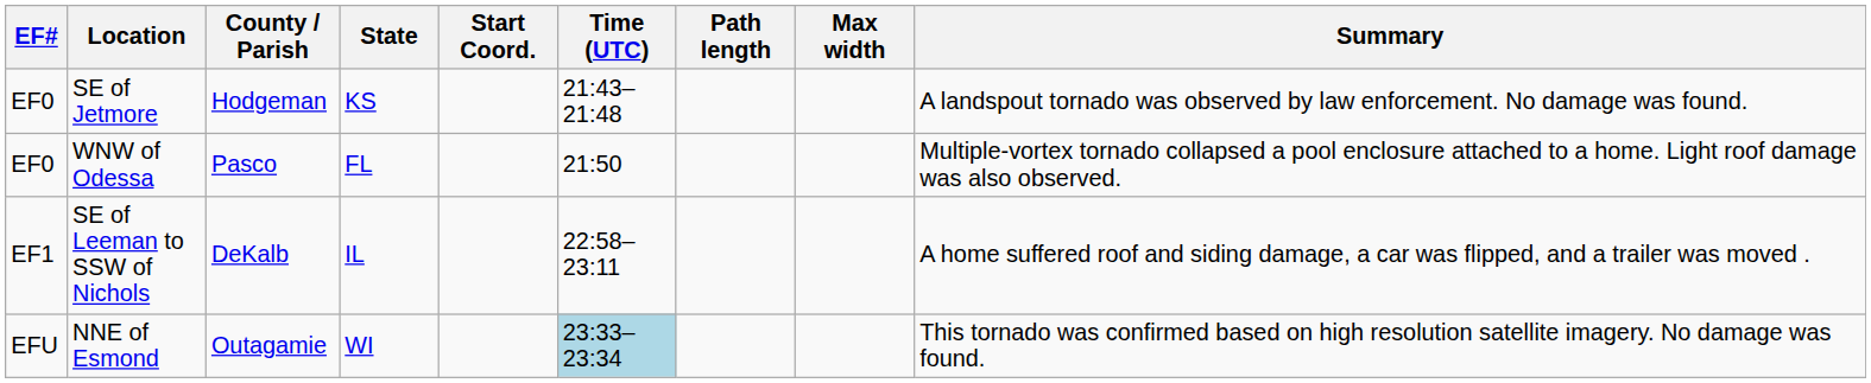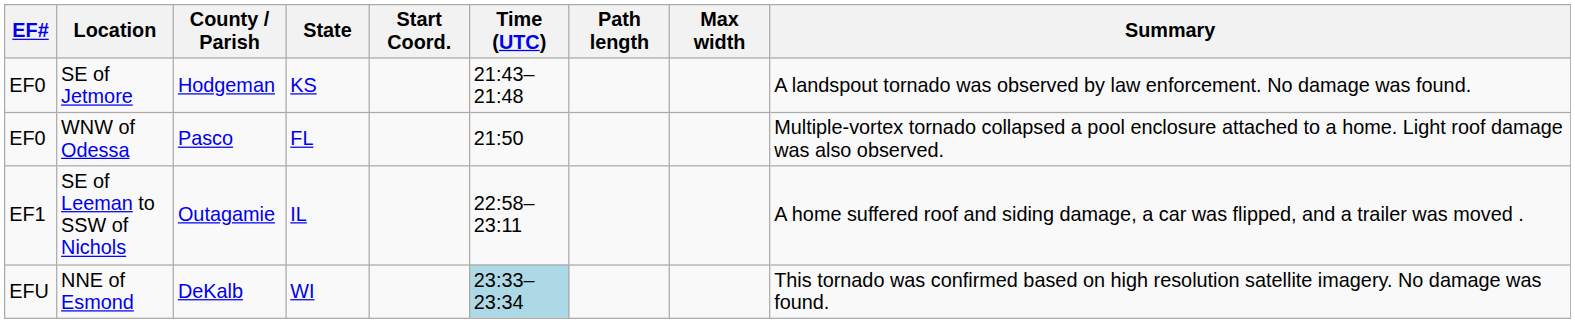SE of Leeman to SSW of Nichols | County / Parish: DeKalb -> Outagamie
NNE of Esmond | County / Parish: Outagamie -> DeKalb
